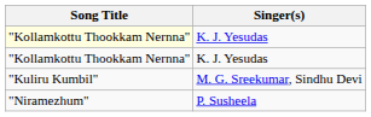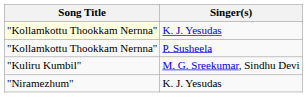row 3 | Singer(s): K. J. Yesudas -> P. Susheela
row 5 | Singer(s): P. Susheela -> K. J. Yesudas
